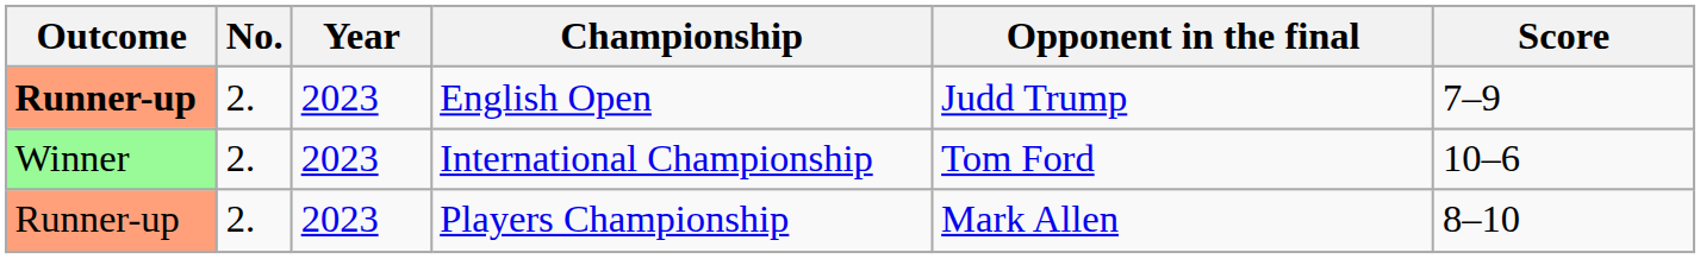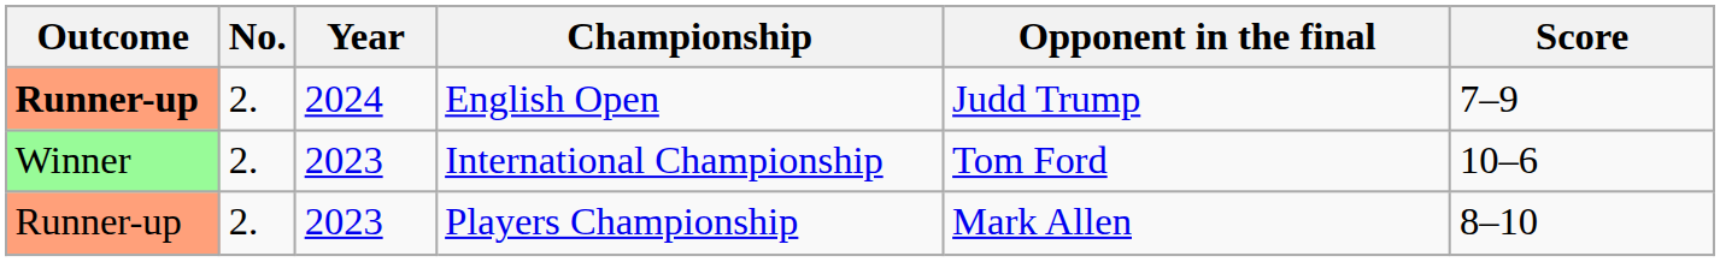English Open | Year: 2023 -> 2024
